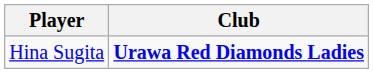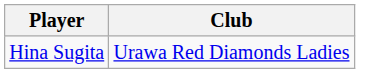Hina Sugita | Club: bold -> normal
